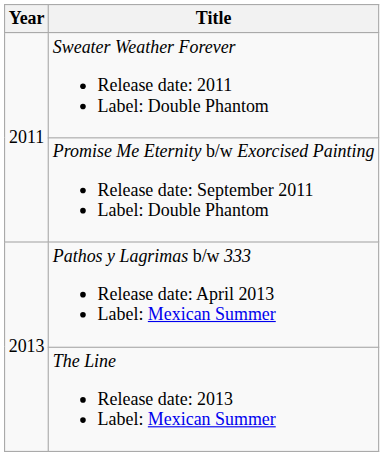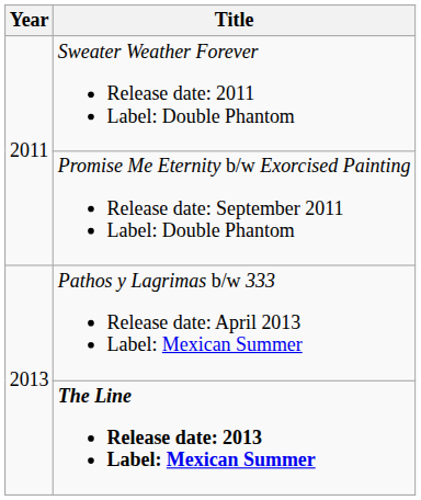The Line Release date: 2013 Label: Mexican Summer | Title: normal -> bold
